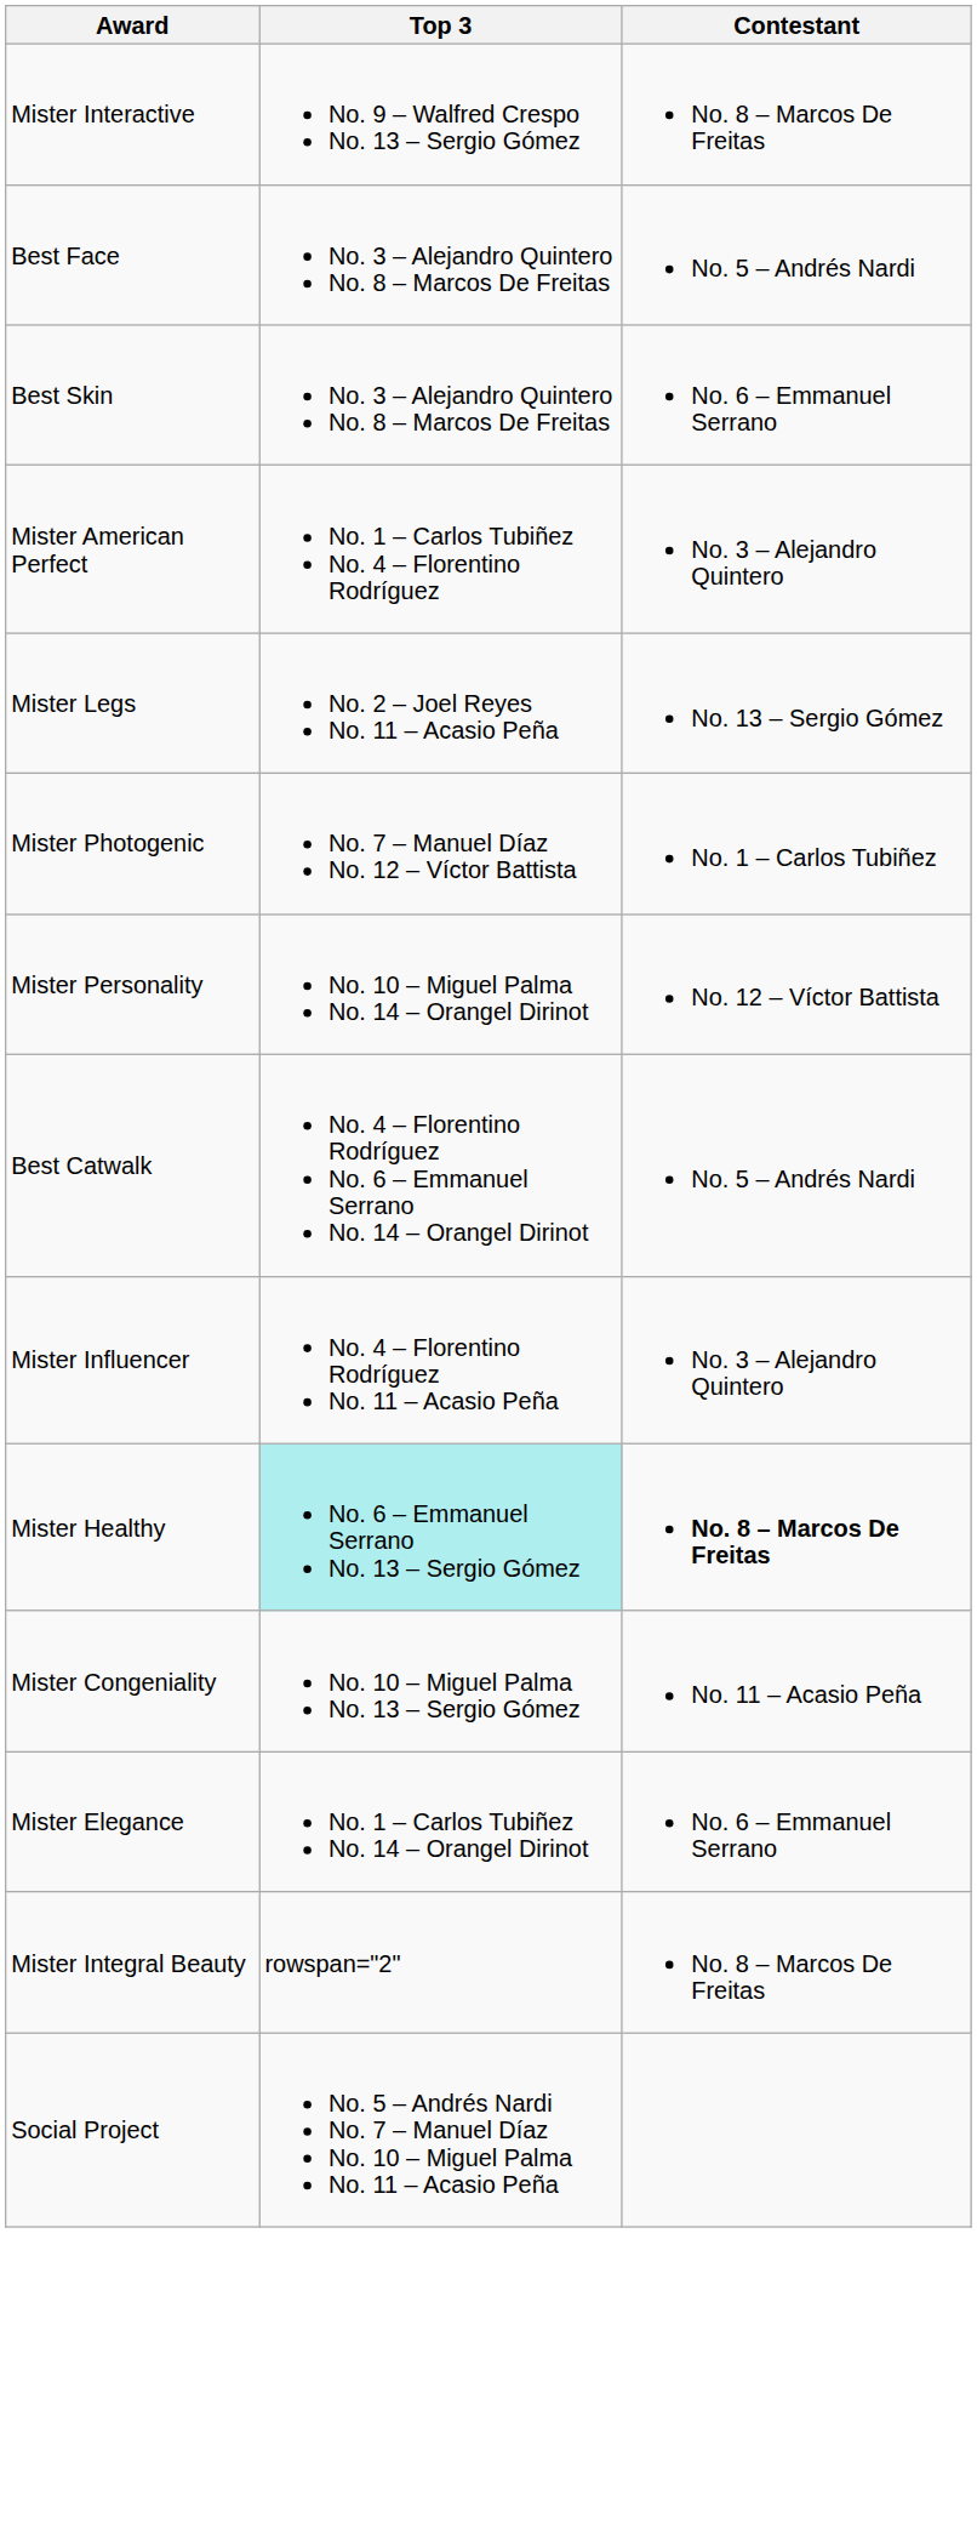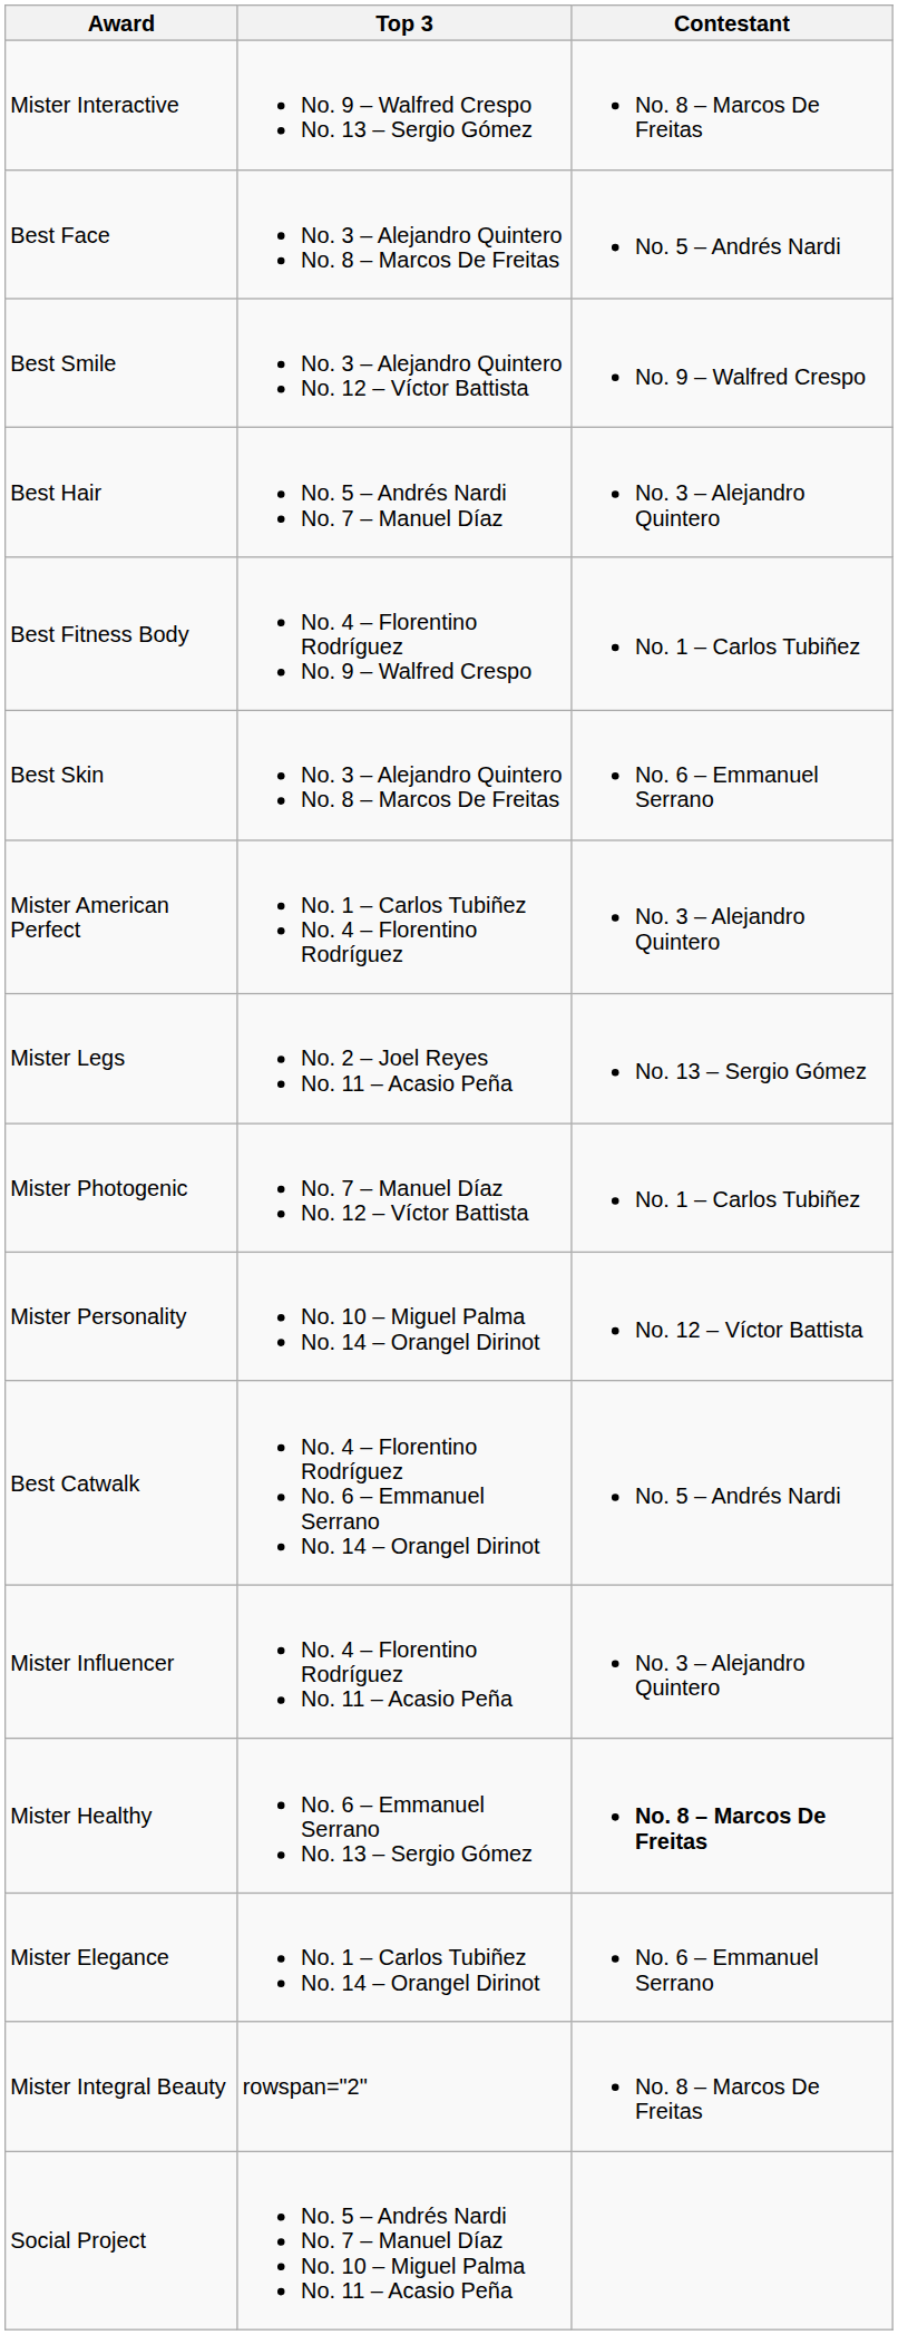+ row: Best Smile | No. 3 – Alejandro Quintero No. 12 – Víctor Battista | No. 9 – Walfred Crespo
+ row: Best Hair | No. 5 – Andrés Nardi No. 7 – Manuel Díaz | No. 3 – Alejandro Quintero
+ row: Best Fitness Body | No. 4 – Florentino Rodríguez No. 9 – Walfred Crespo | No. 1 – Carlos Tubiñez
Mister Healthy | Top 3: paleturquoise background -> no background
- row: Mister Congeniality | No. 10 – Miguel Palma No. 13 – Sergio Gómez | No. 11 – Acasio Peña
